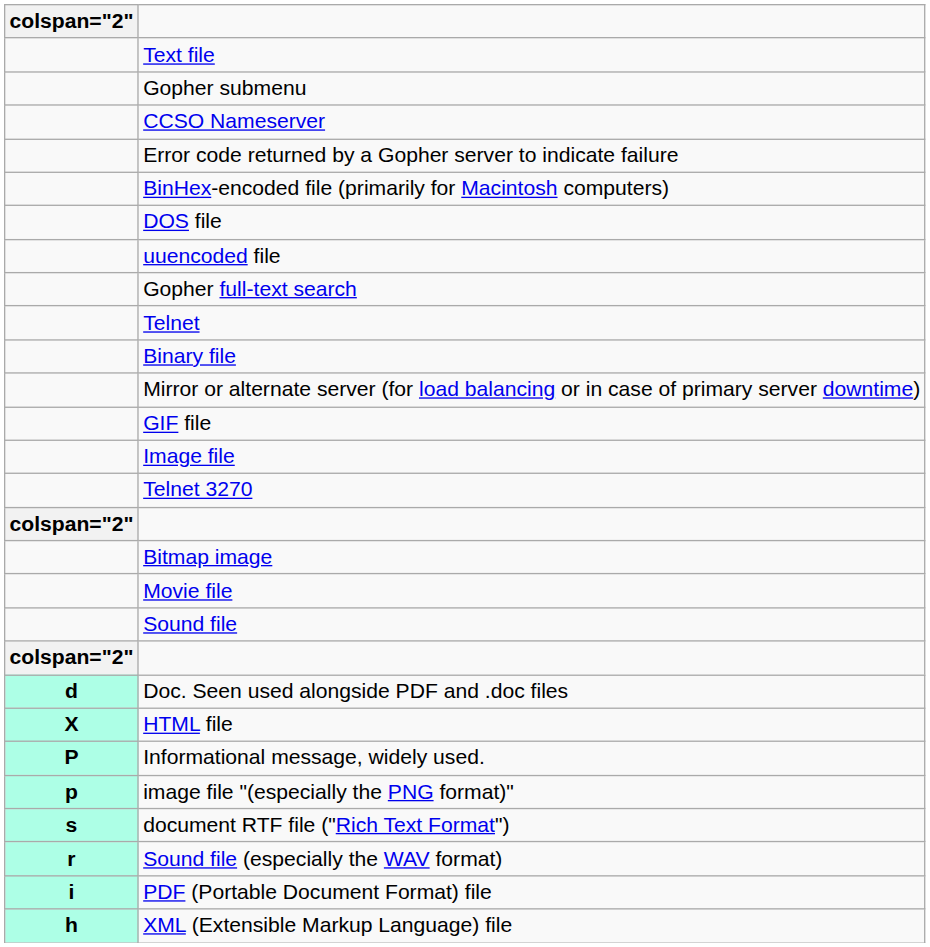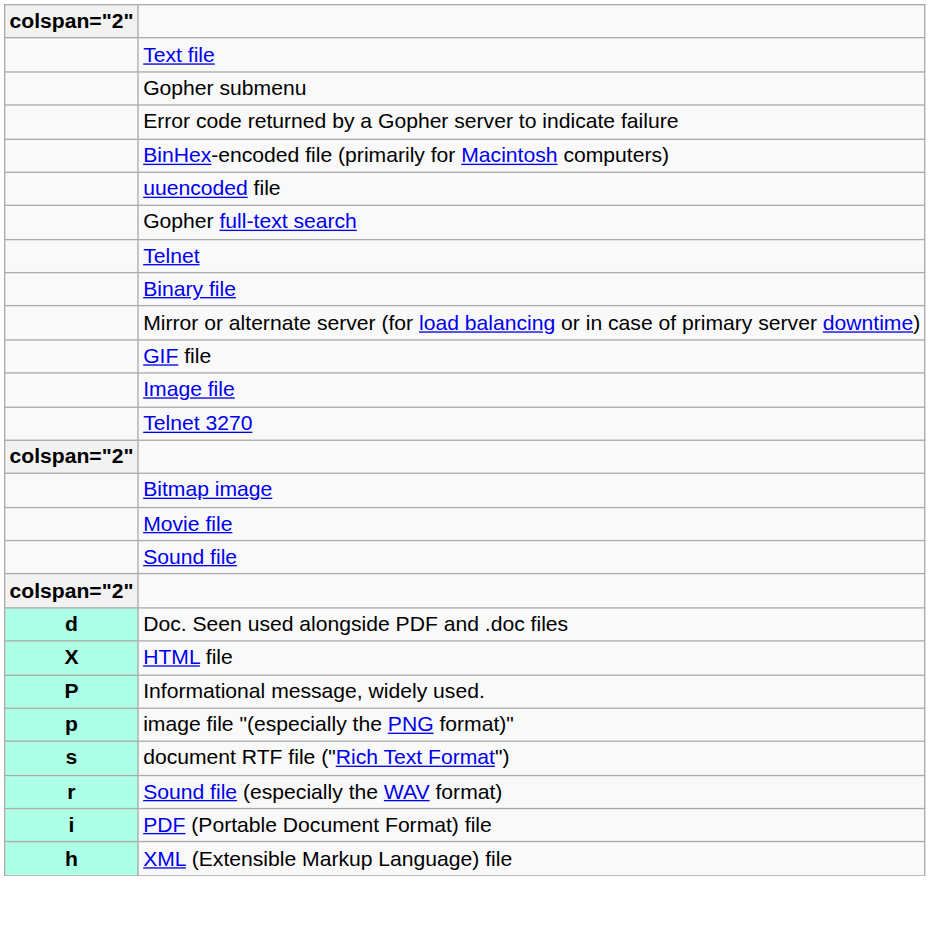- row: CCSO Nameserver
- row: DOS file
